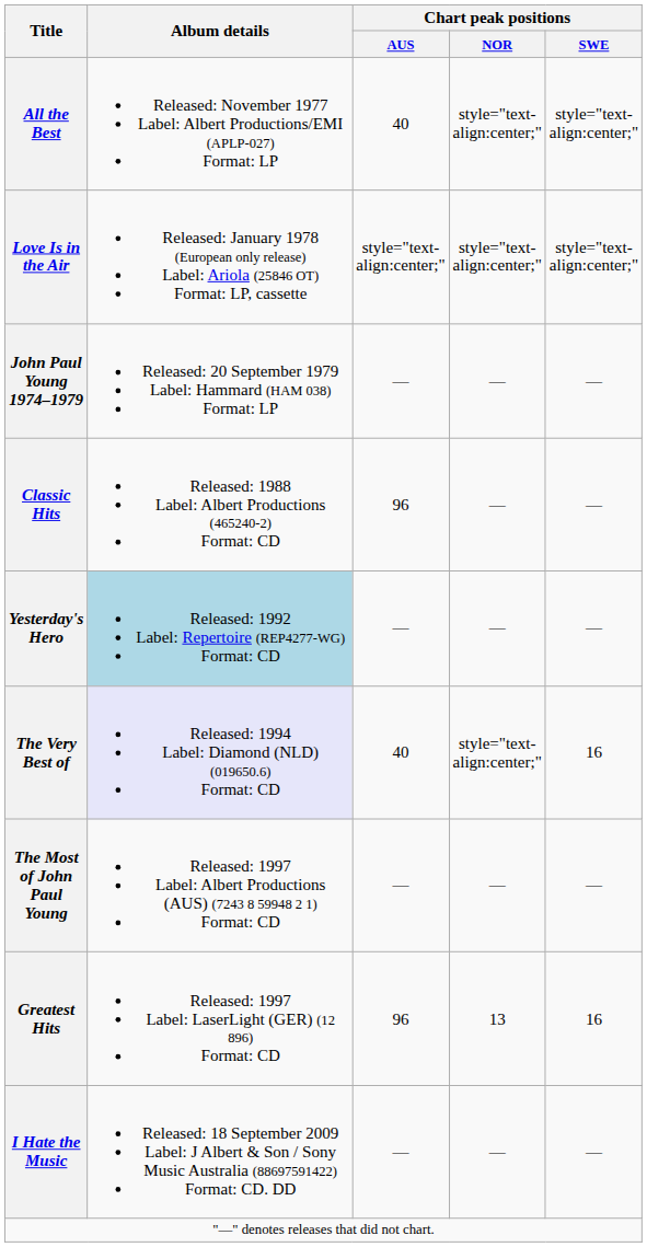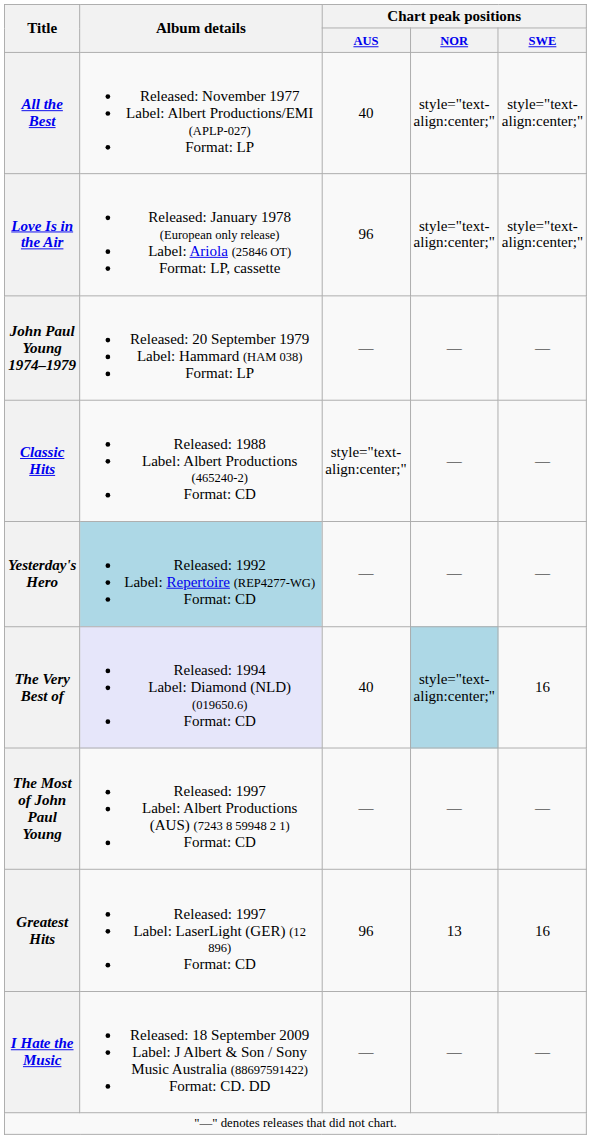Love Is in the Air | Chart peak positions / AUS: style="text-align:center;" -> 96
Classic Hits | Chart peak positions / AUS: 96 -> style="text-align:center;"
The Very Best of | Chart peak positions / NOR: no background -> lightblue background
